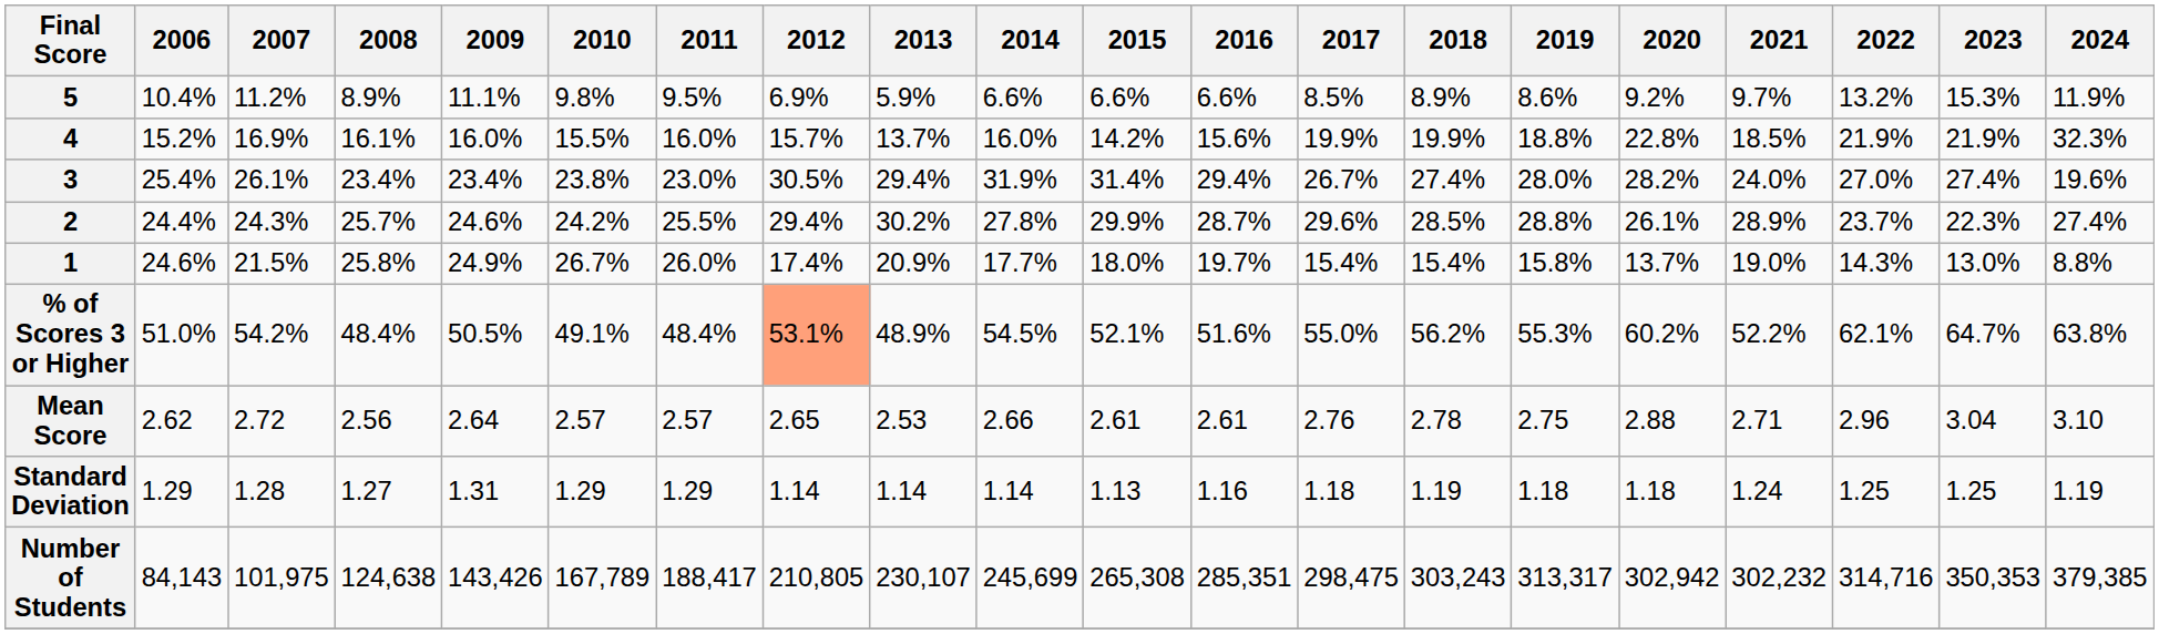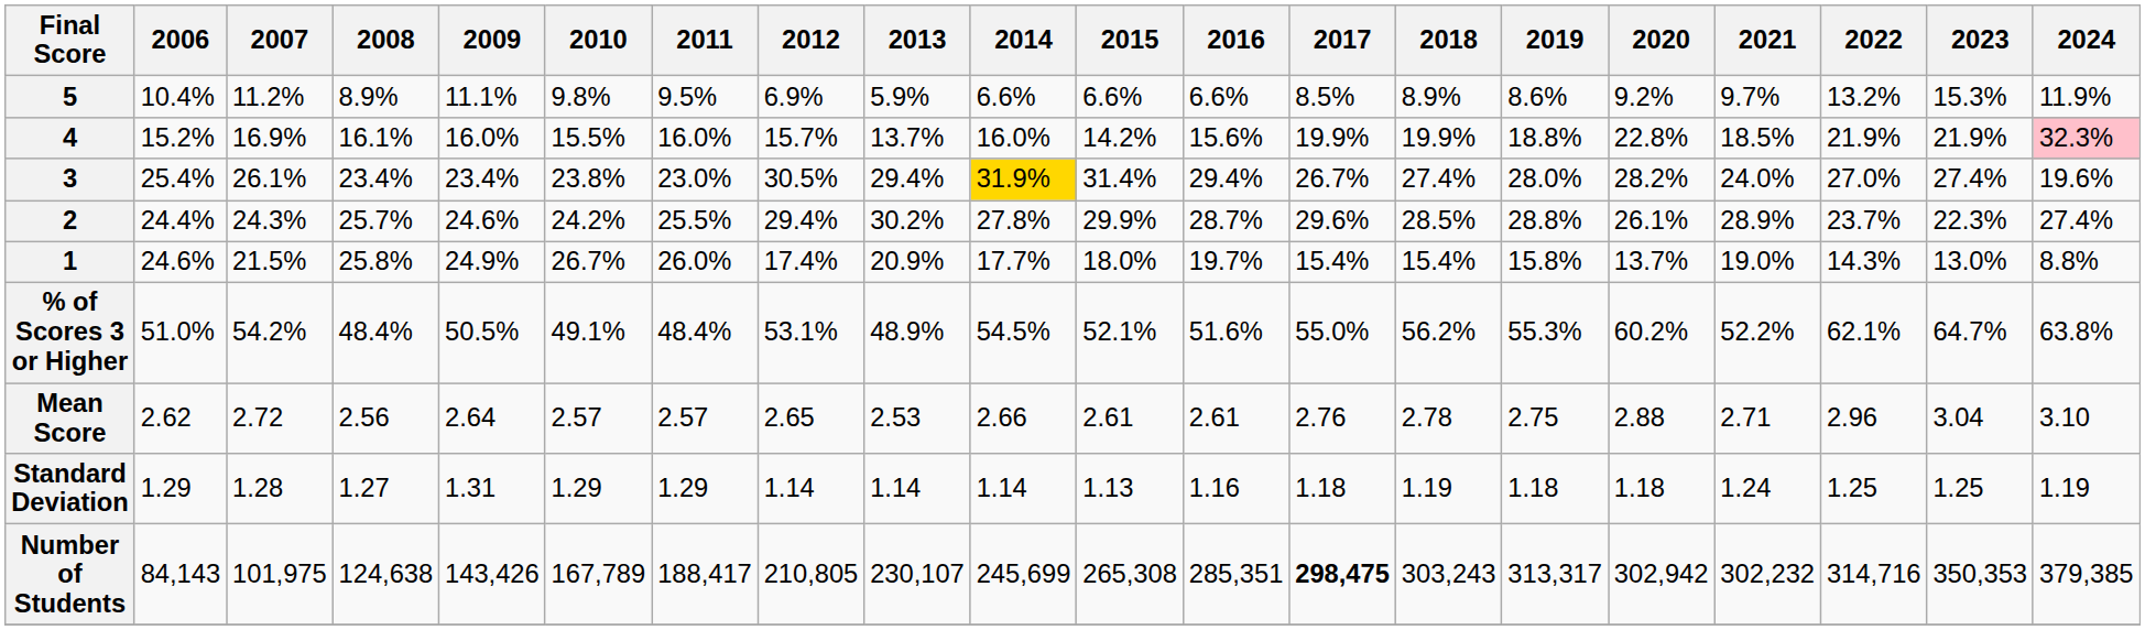4 | 2024: no background -> pink background
3 | 2014: no background -> gold background
% of Scores 3 or Higher | 2012: lightsalmon background -> no background
Number of Students | 2017: normal -> bold
